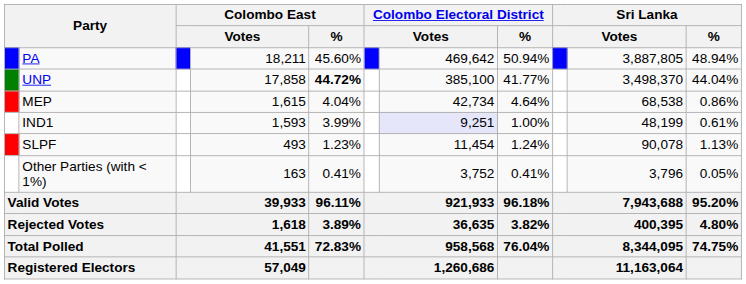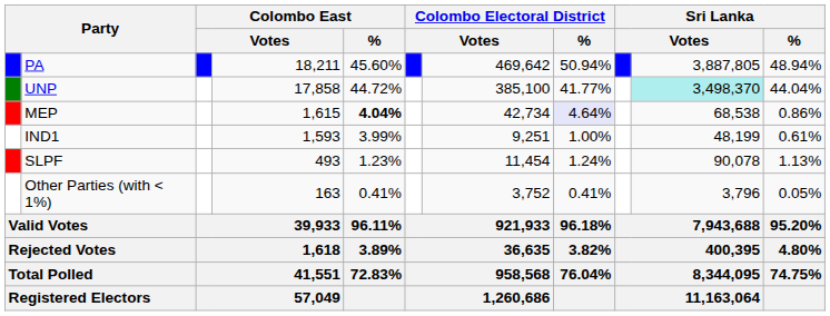UNP | Colombo East / %: bold -> normal
UNP | column 10: no background -> paleturquoise background
MEP | Colombo East / %: normal -> bold
MEP | Colombo Electoral District / %: no background -> lavender background
IND1 | column 7: lavender background -> no background
